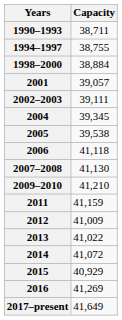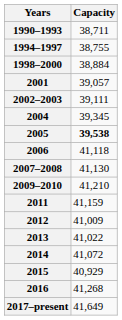2005 | Capacity: normal -> bold
2016 | Capacity: 41,269 -> 41,268
